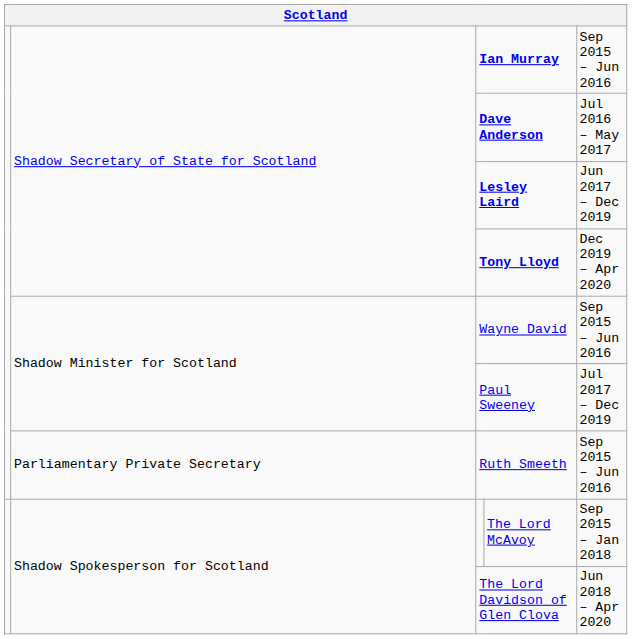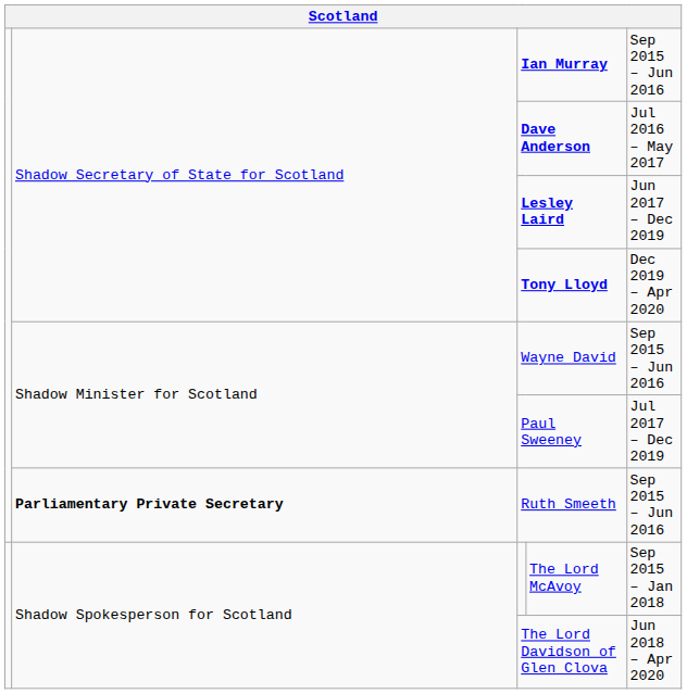Ruth Smeeth | column 2: normal -> bold
